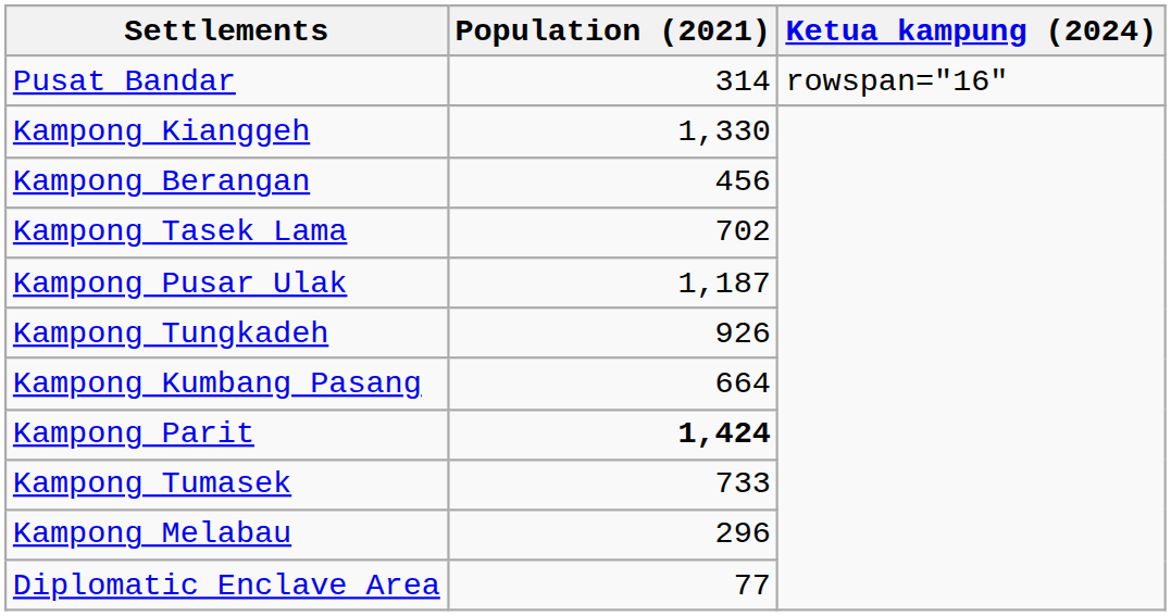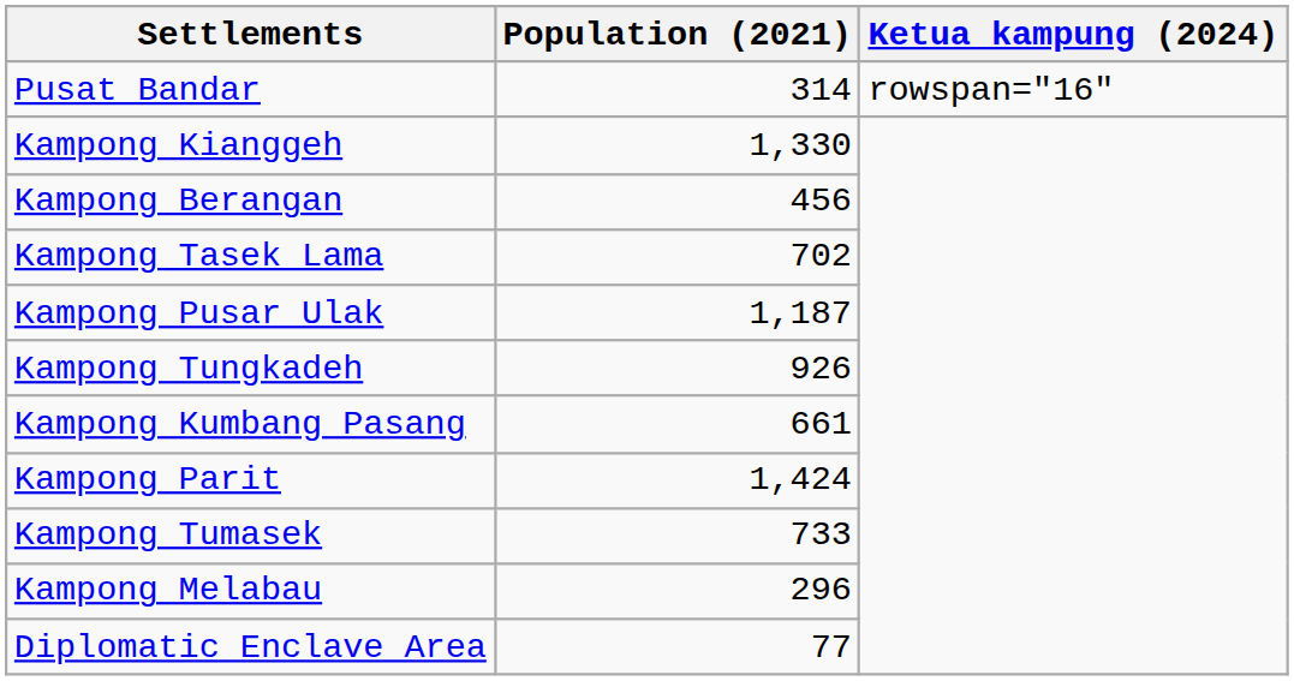Kampong Kumbang Pasang | Population (2021): 664 -> 661
Kampong Parit | Population (2021): bold -> normal
